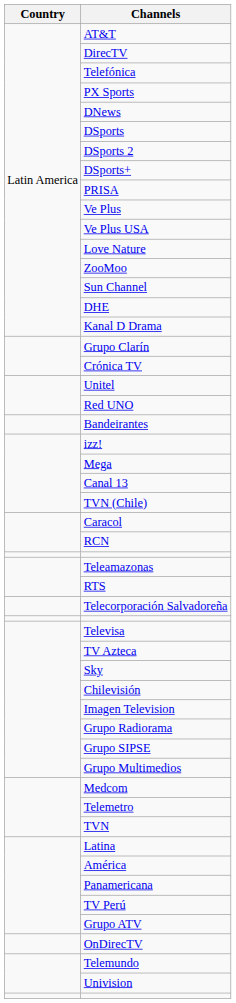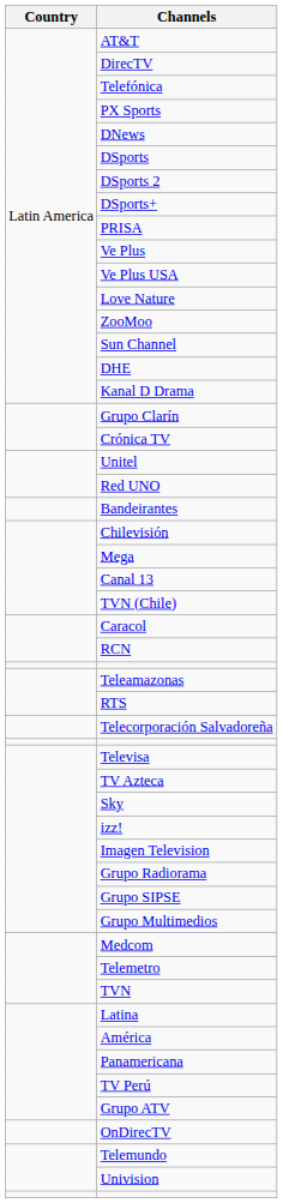row 23 | Channels: izz! -> Chilevisión
row 37 | Channels: Chilevisión -> izz!
